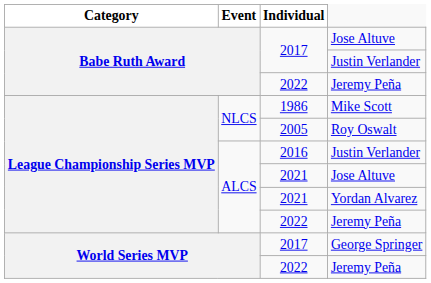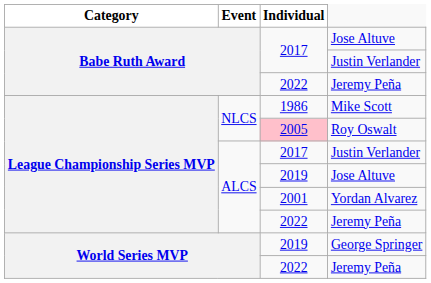Roy Oswalt | Individual: no background -> pink background
ALCS / Justin Verlander | Individual: 2016 -> 2017
ALCS / Jose Altuve | Individual: 2021 -> 2019
Yordan Alvarez | Individual: 2021 -> 2001
George Springer | Individual: 2017 -> 2019
